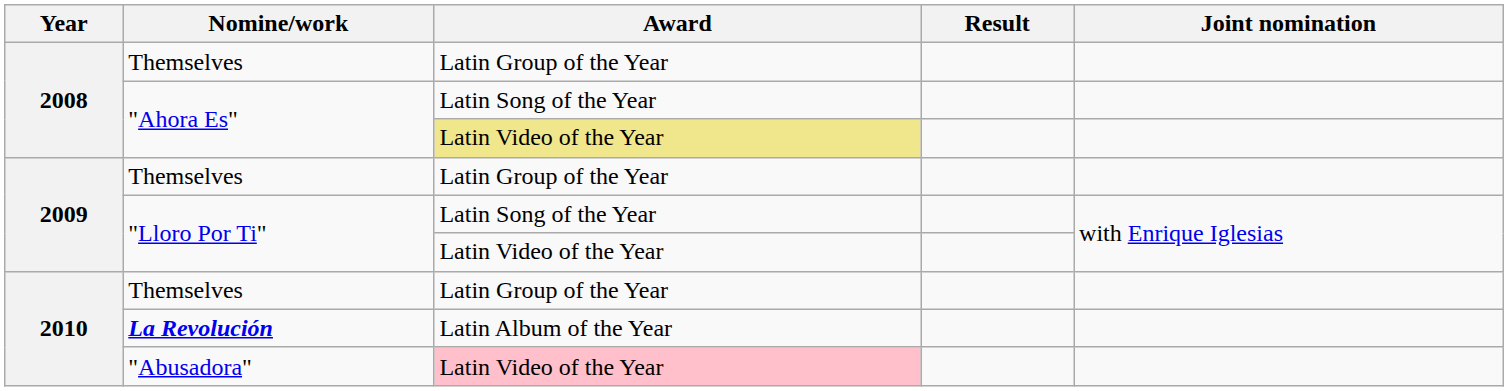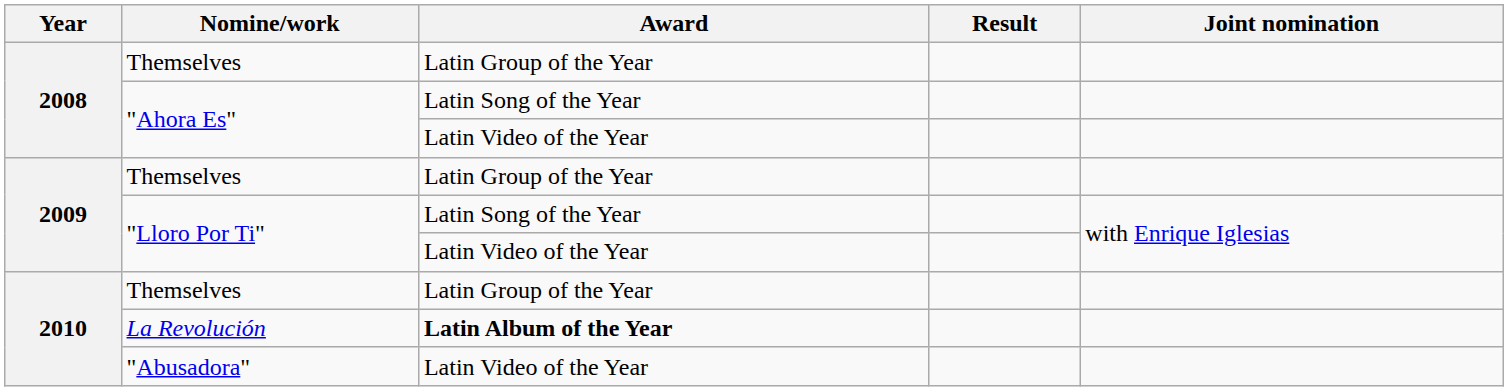"Ahora Es" / Latin Video of the Year | Award: khaki background -> no background
La Revolución | Nomine/work: bold -> normal
La Revolución | Award: normal -> bold
"Abusadora" | Award: pink background -> no background
